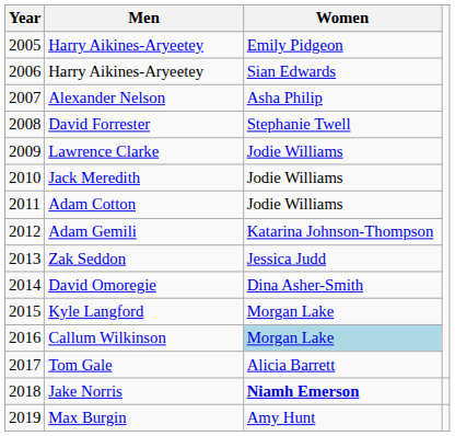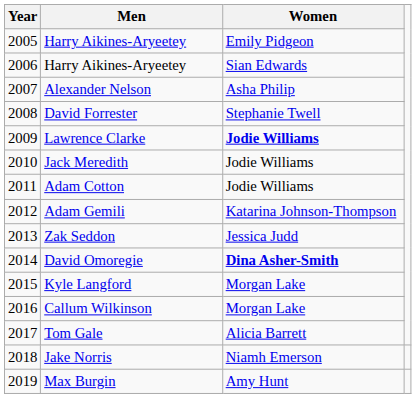Lawrence Clarke | Women: normal -> bold
David Omoregie | Women: normal -> bold
Callum Wilkinson | Women: lightblue background -> no background
Jake Norris | Women: bold -> normal
